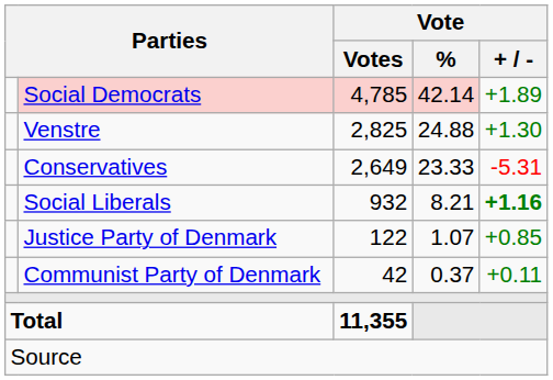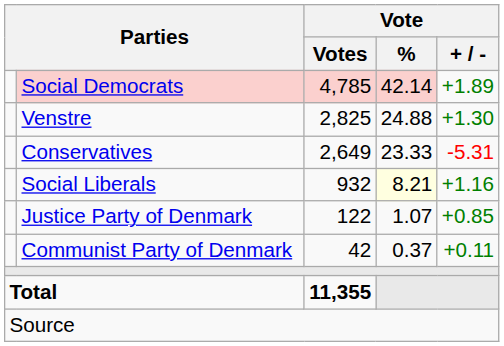Social Liberals | Vote / %: no background -> lightyellow background
Social Liberals | Vote / + / -: bold -> normal
